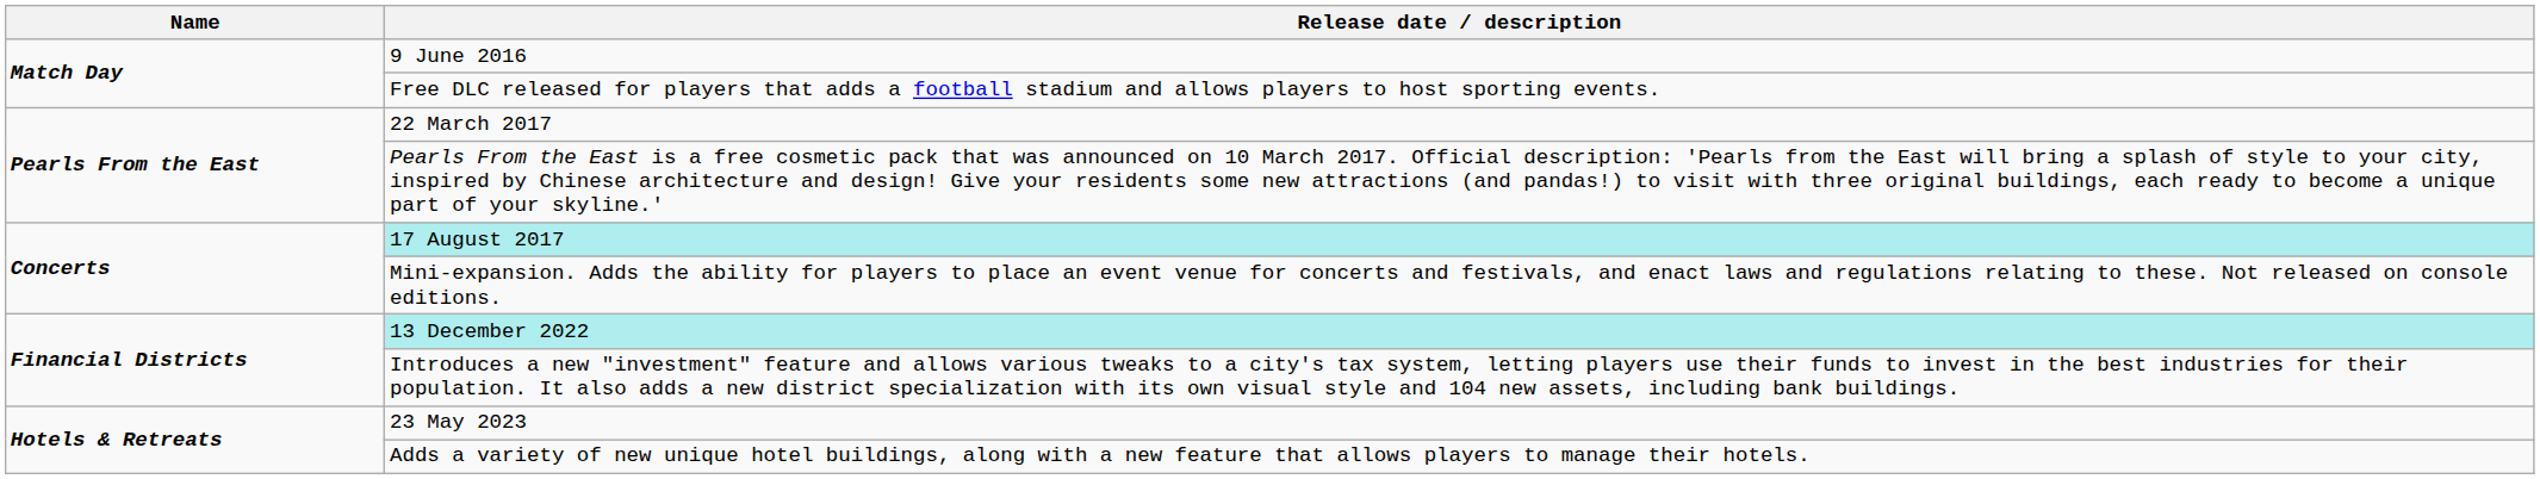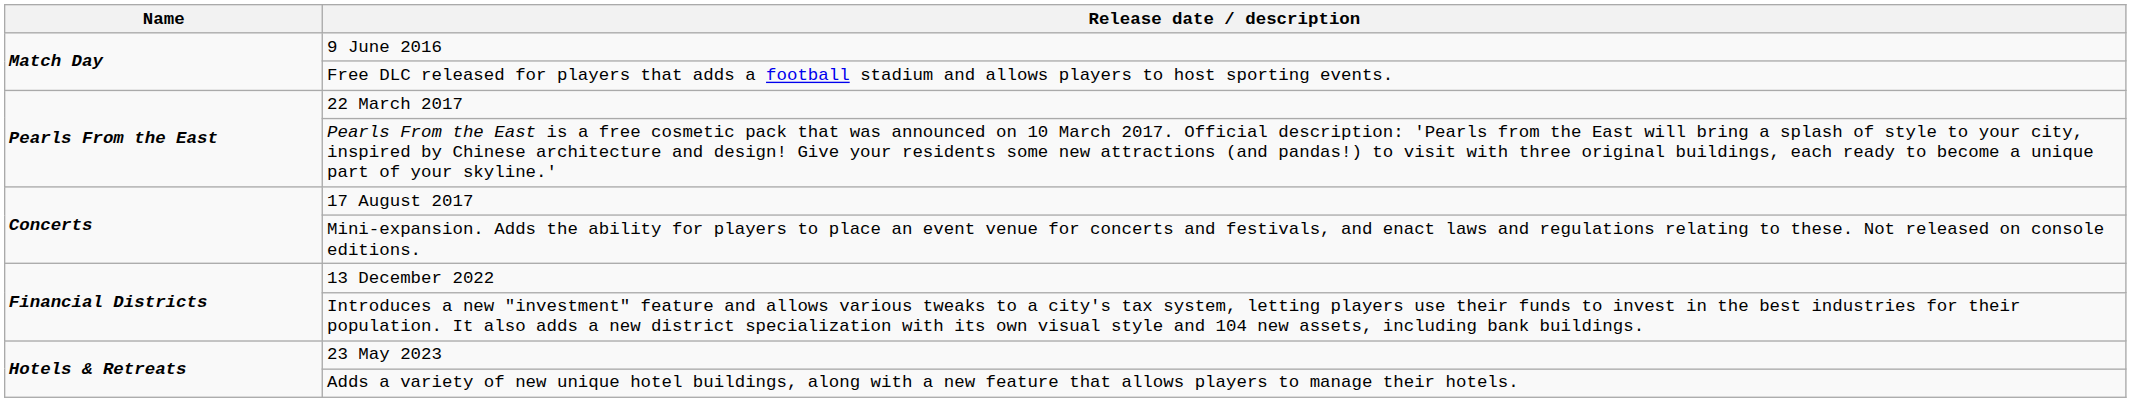17 August 2017 | Release date / description: paleturquoise background -> no background
13 December 2022 | Release date / description: paleturquoise background -> no background
